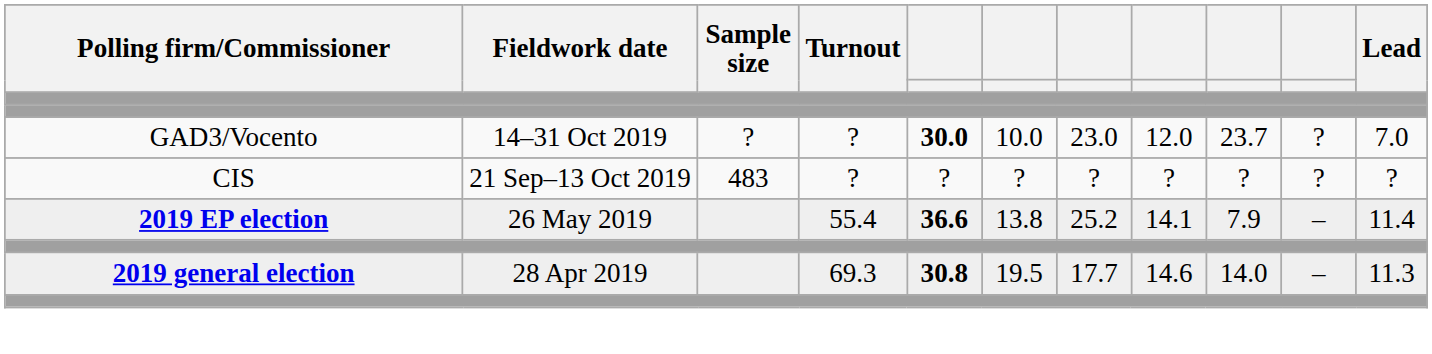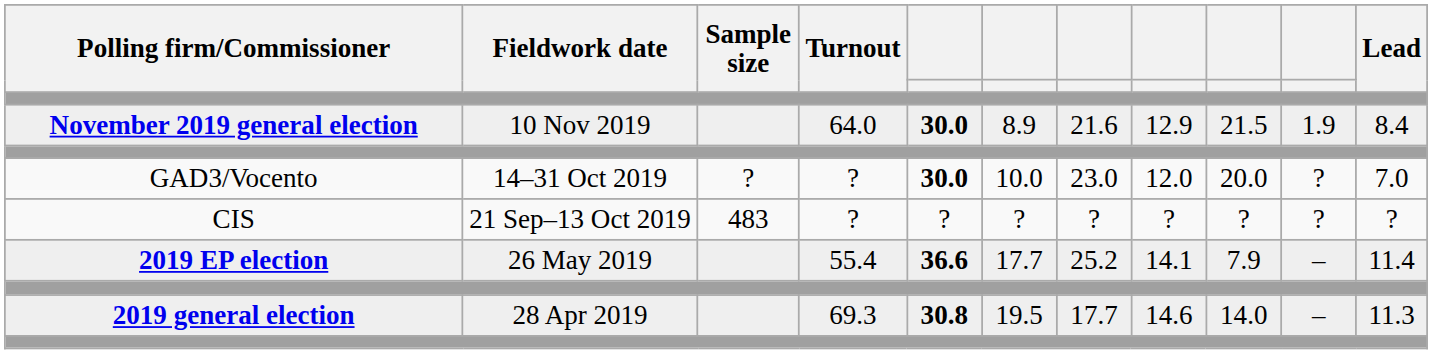+ row: November 2019 general election | 10 Nov 2019 | 64.0 | 30.0 | 8.9 | 21.6 | 12.9 | 21.5 | 1.9 | 8.4
GAD3/Vocento | column 9: 23.7 -> 20.0
2019 EP election | column 6: 13.8 -> 17.7
